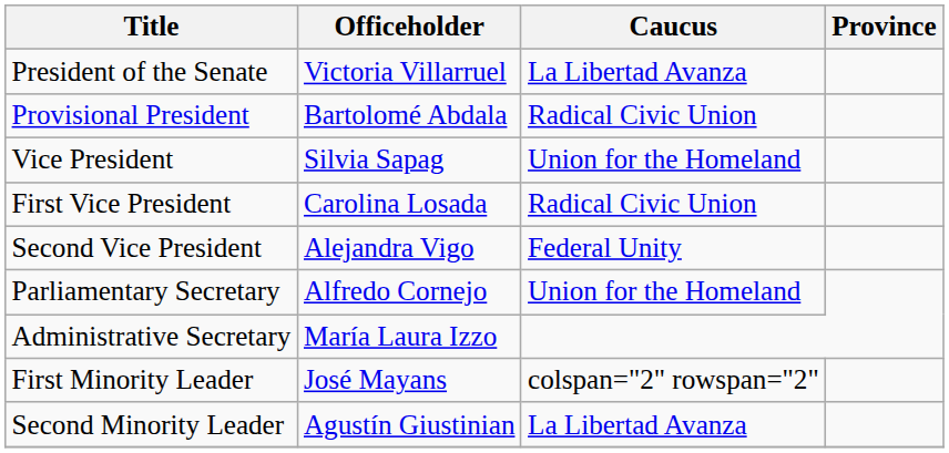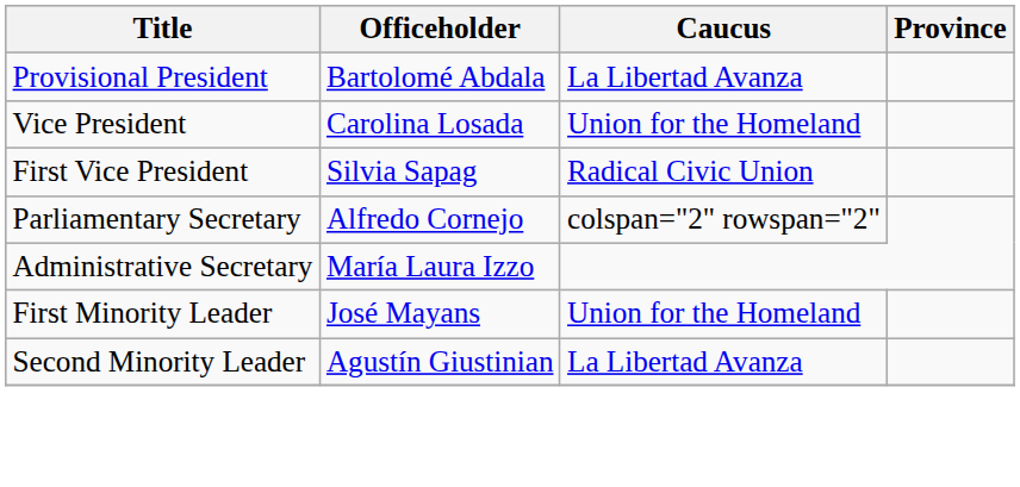- row: President of the Senate | Victoria Villarruel | La Libertad Avanza
Provisional President | Caucus: Radical Civic Union -> La Libertad Avanza
Vice President | Officeholder: Silvia Sapag -> Carolina Losada
First Vice President | Officeholder: Carolina Losada -> Silvia Sapag
- row: Second Vice President | Alejandra Vigo | Federal Unity
Parliamentary Secretary | Caucus: Union for the Homeland -> colspan="2" rowspan="2"
First Minority Leader | Caucus: colspan="2" rowspan="2" -> Union for the Homeland
